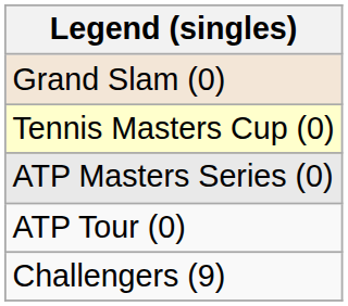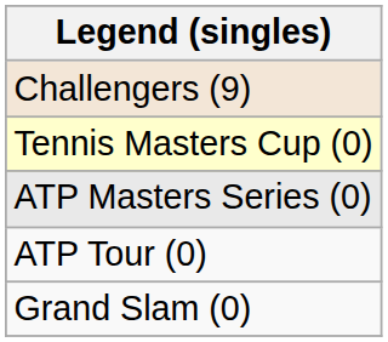row 2 | column 1: Grand Slam (0) -> Challengers (9)
row 6 | column 1: Challengers (9) -> Grand Slam (0)
